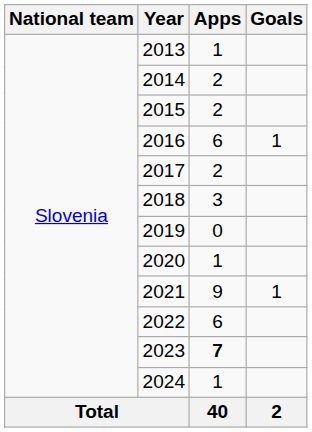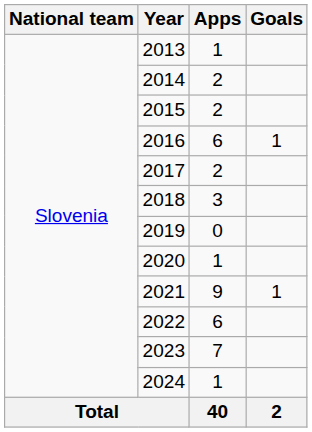2023 | Apps: bold -> normal
